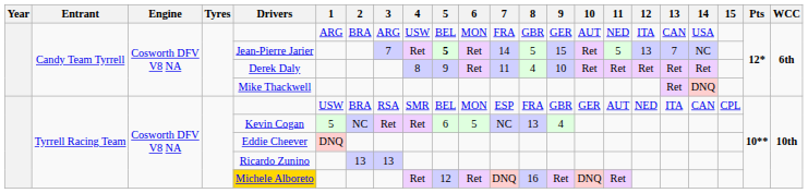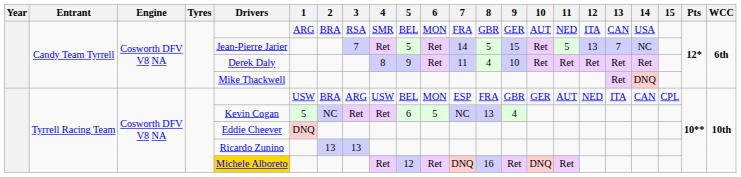row 2 | 3: ARG -> RSA
row 2 | 4: USW -> SMR
row 3 | 5: bold -> normal
row 6 | 3: RSA -> ARG
row 6 | 4: SMR -> USW
